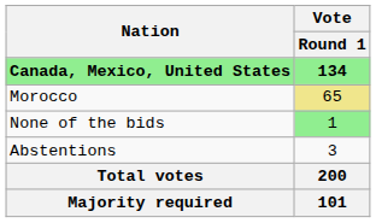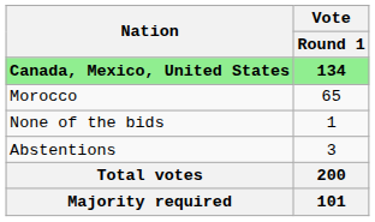Morocco | Vote / Round 1: khaki background -> no background
None of the bids | Vote / Round 1: lightgreen background -> no background
